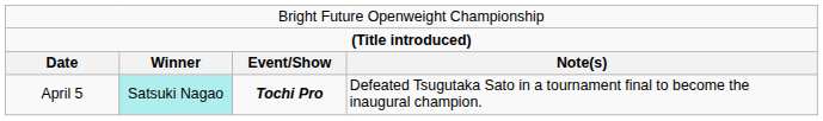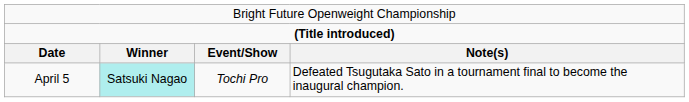April 5 | column 3: bold -> normal
